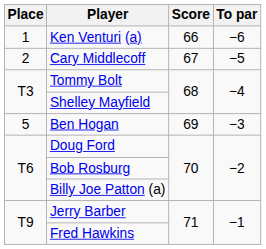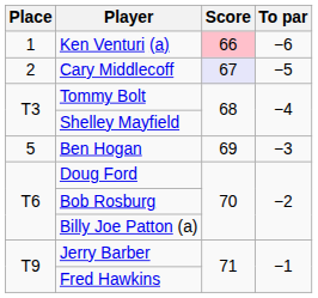Ken Venturi (a) | Score: no background -> pink background
Cary Middlecoff | Score: no background -> lavender background
